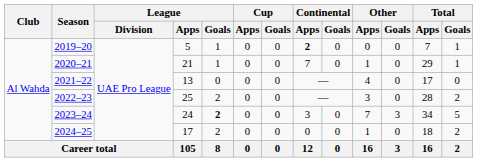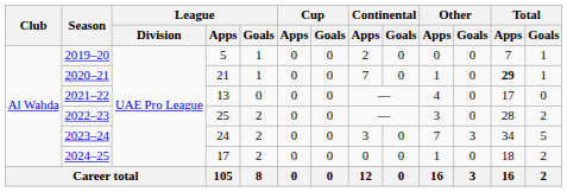2019–20 | Continental / Apps: bold -> normal
2020–21 | Total / Apps: normal -> bold
2023–24 | League / Goals: bold -> normal
